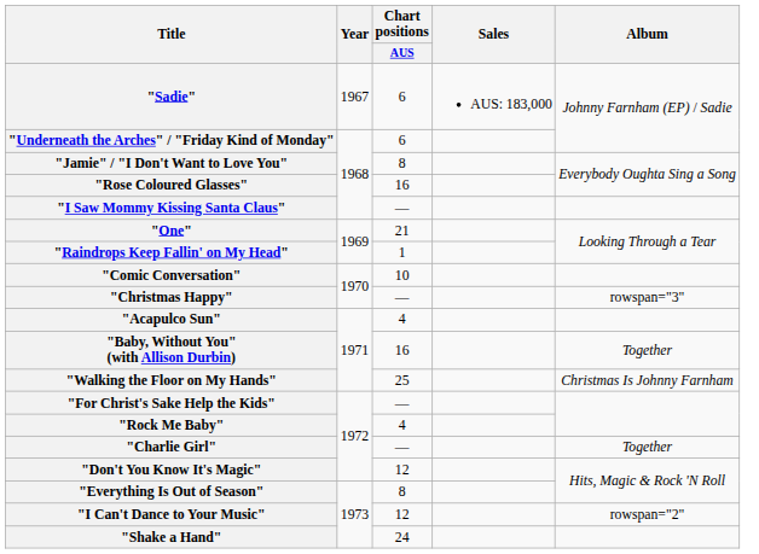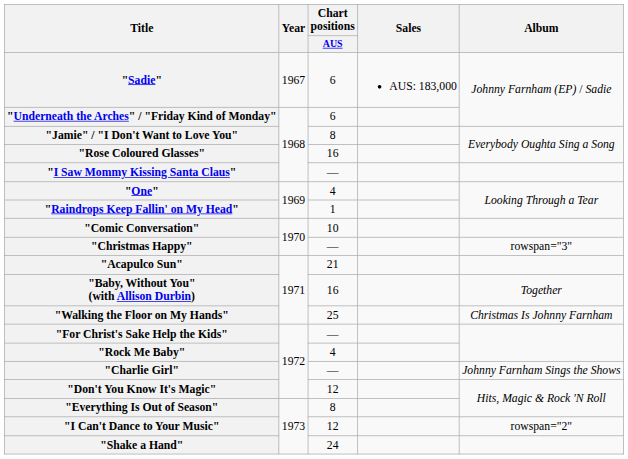"One" | Chart positions / AUS: 21 -> 4
"Acapulco Sun" | Chart positions / AUS: 4 -> 21
"Charlie Girl" | Album: Together -> Johnny Farnham Sings the Shows
